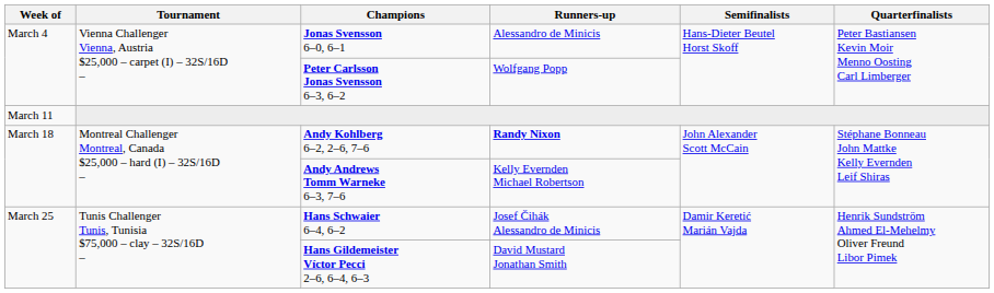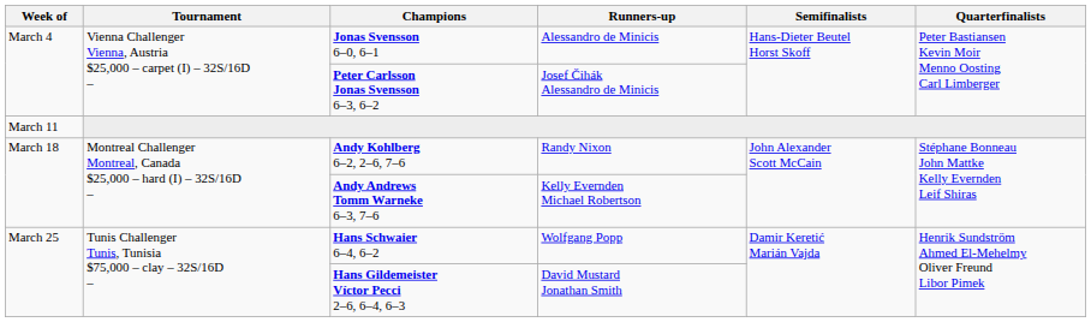Peter Carlsson Jonas Svensson 6–3, 6–2 | Runners-up: Wolfgang Popp -> Josef Čihák Alessandro de Minicis
Andy Kohlberg 6–2, 2–6, 7–6 | Runners-up: bold -> normal
Hans Schwaier 6–4, 6–2 | Runners-up: Josef Čihák Alessandro de Minicis -> Wolfgang Popp
